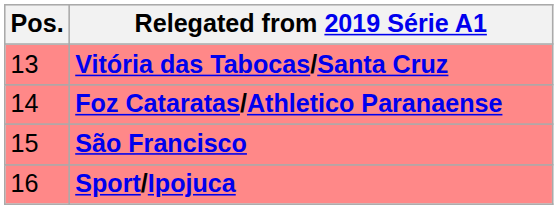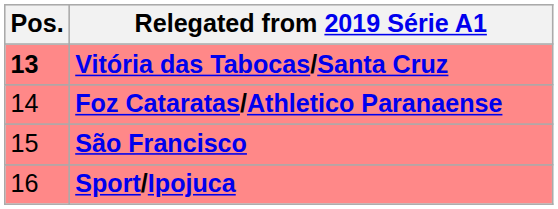Vitória das Tabocas/Santa Cruz | Pos.: normal -> bold
